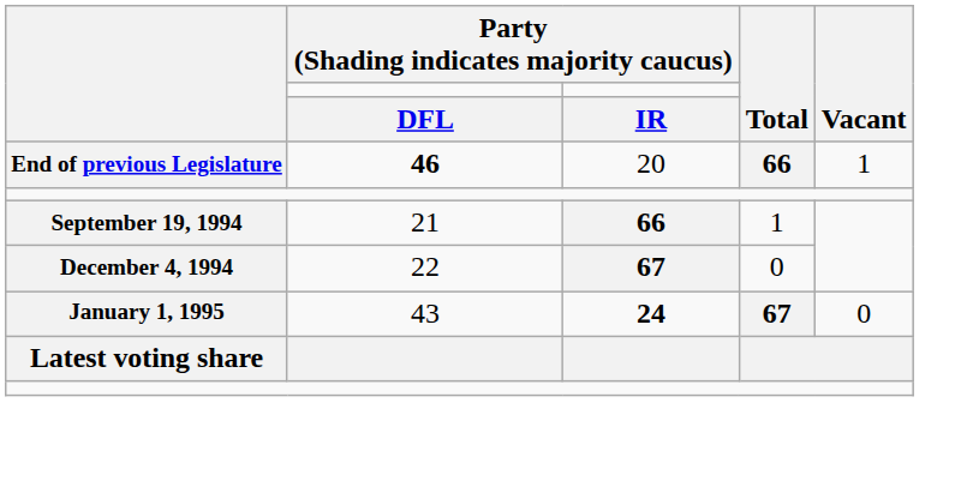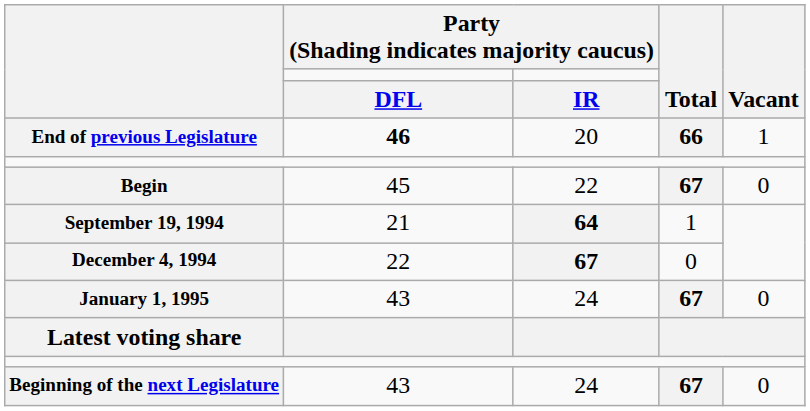+ row: Begin | 45 | 22 | 67 | 0
September 19, 1994 | column 3: 66 -> 64
January 1, 1995 | column 3: bold -> normal
+ row: Beginning of the next Legislature | 43 | 24 | 67 | 0
